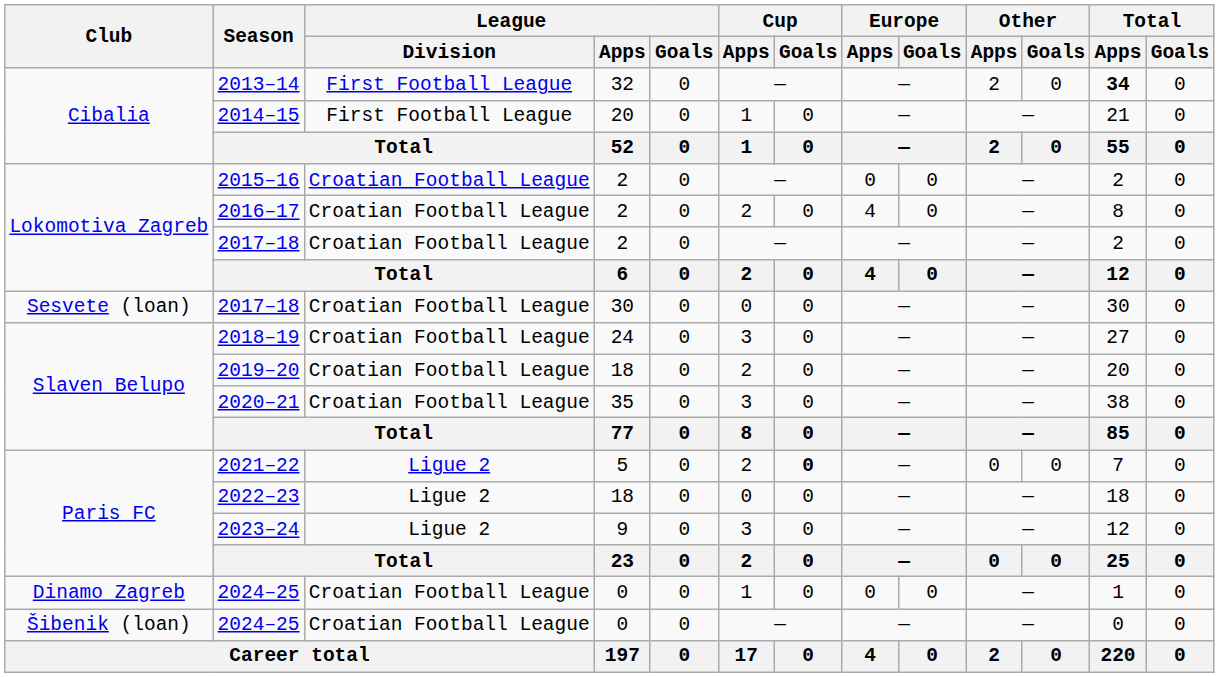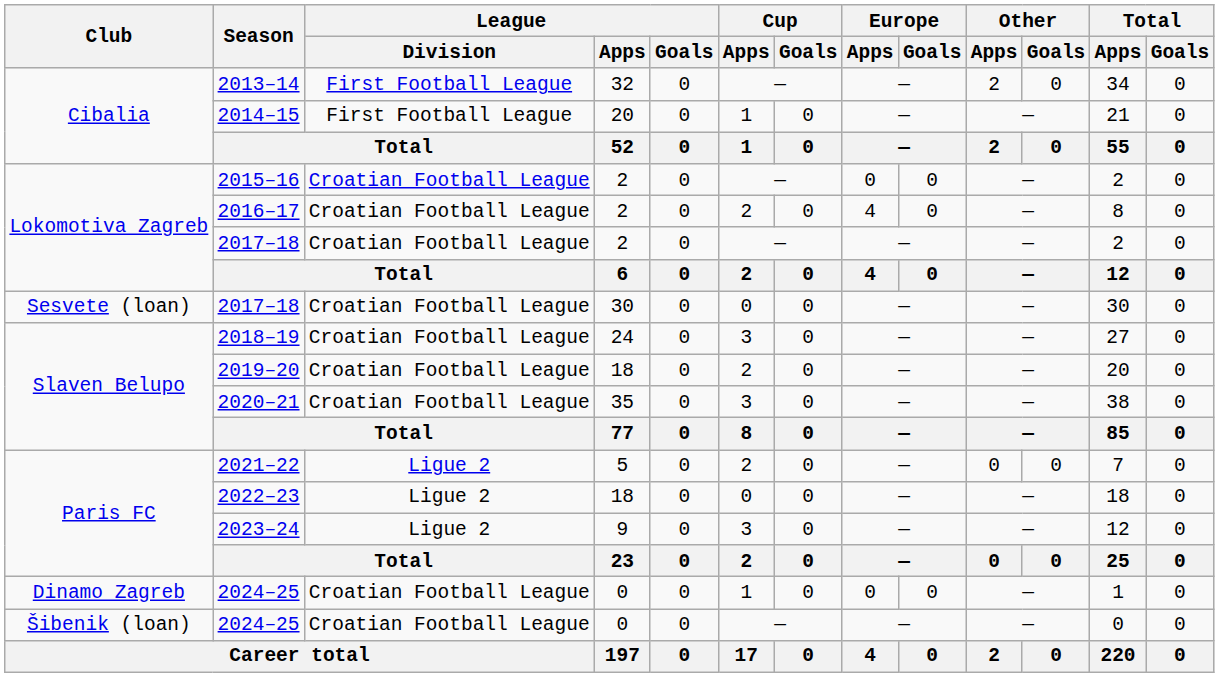2013–14 | Total / Apps: bold -> normal
2021–22 | Cup / Goals: bold -> normal
